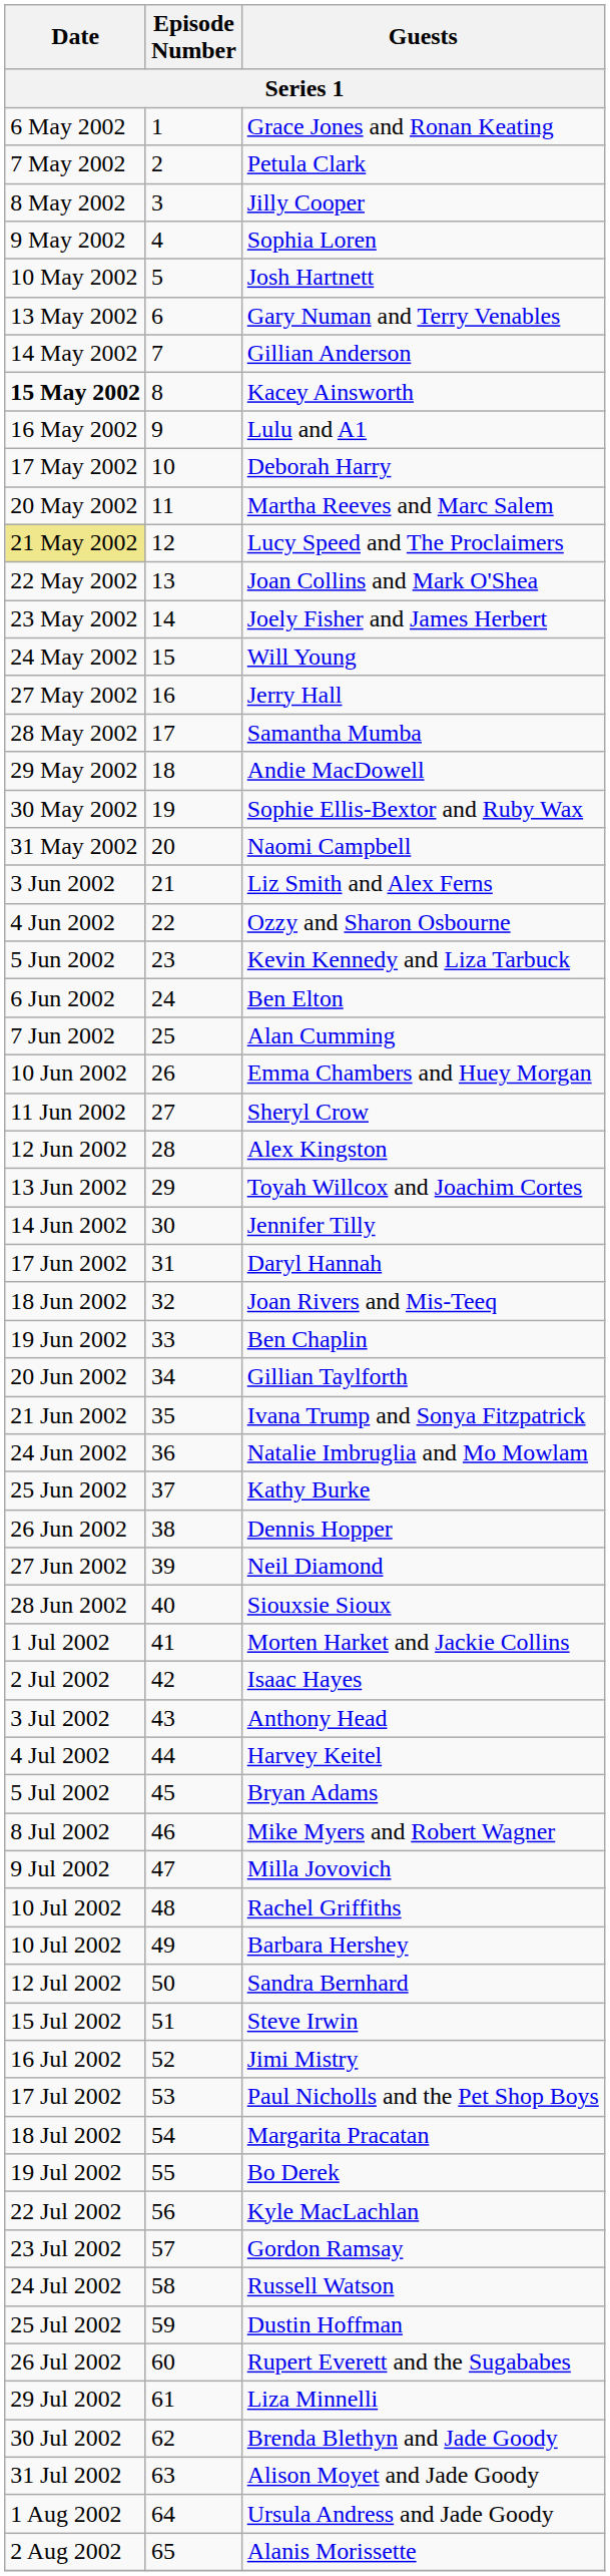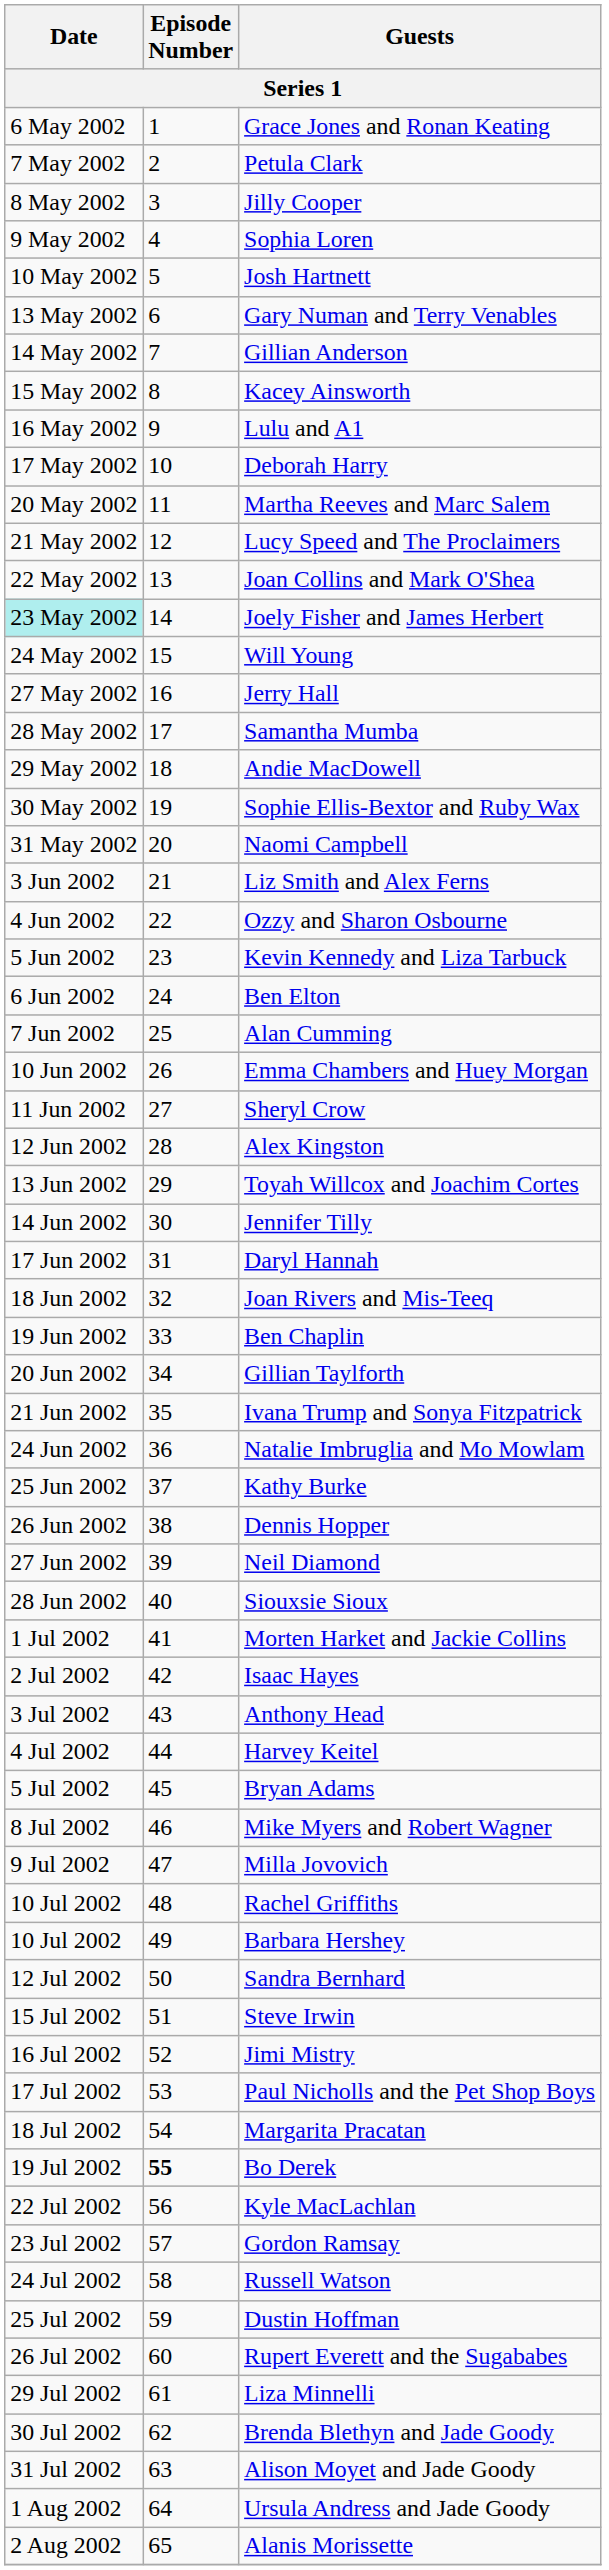Kacey Ainsworth | Date: bold -> normal
Lucy Speed and The Proclaimers | Date: khaki background -> no background
Joely Fisher and James Herbert | Date: no background -> paleturquoise background
Bo Derek | Episode Number: normal -> bold
